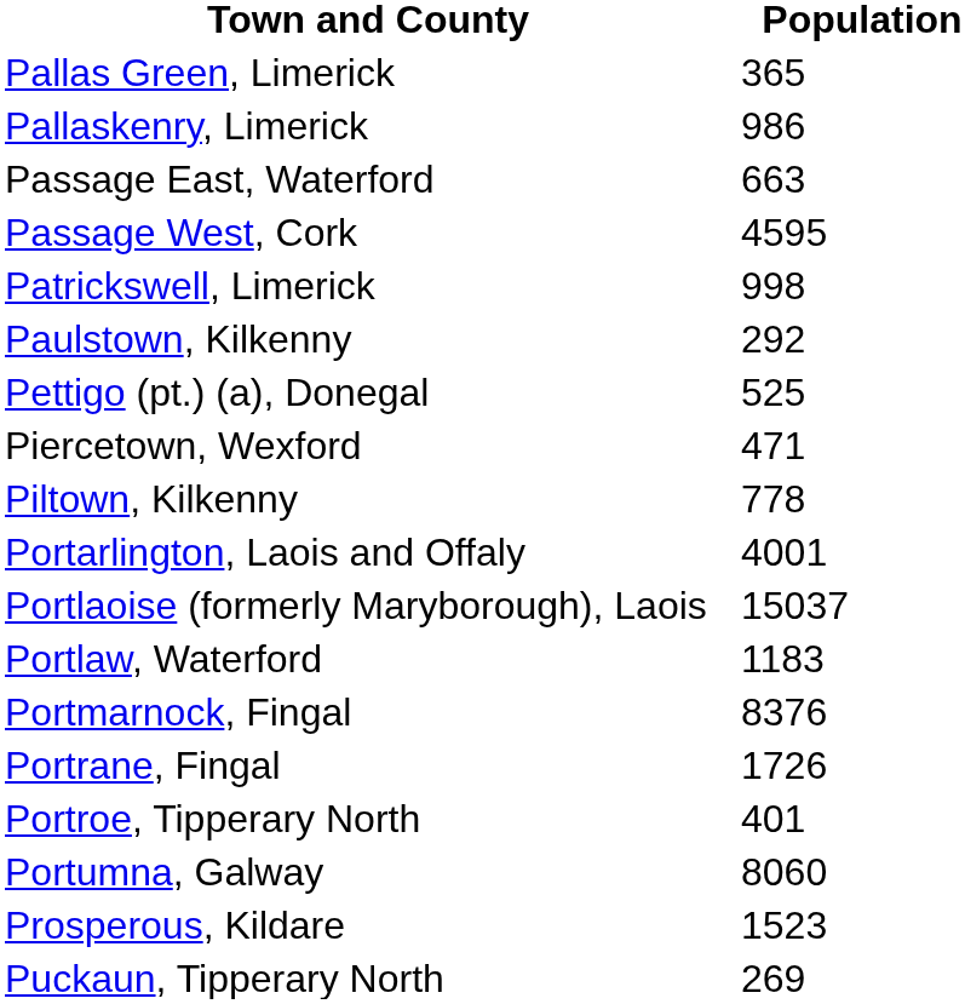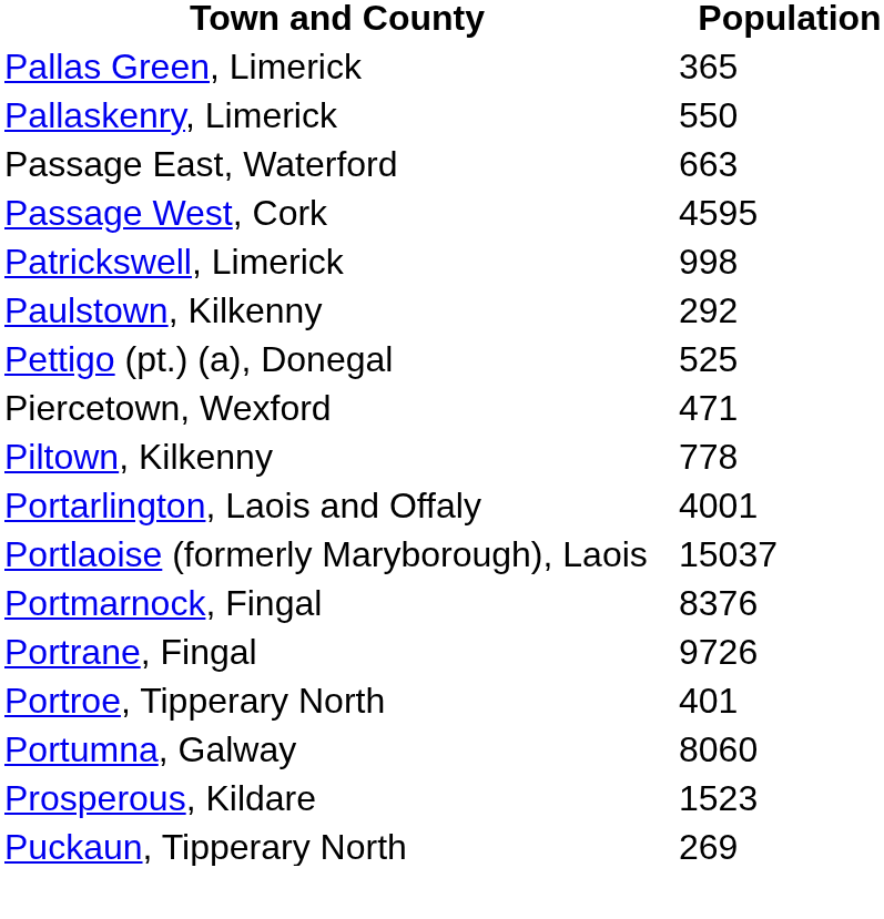Pallaskenry, Limerick | Population: 986 -> 550
- row: Portlaw, Waterford | 1183
Portrane, Fingal | Population: 1726 -> 9726
